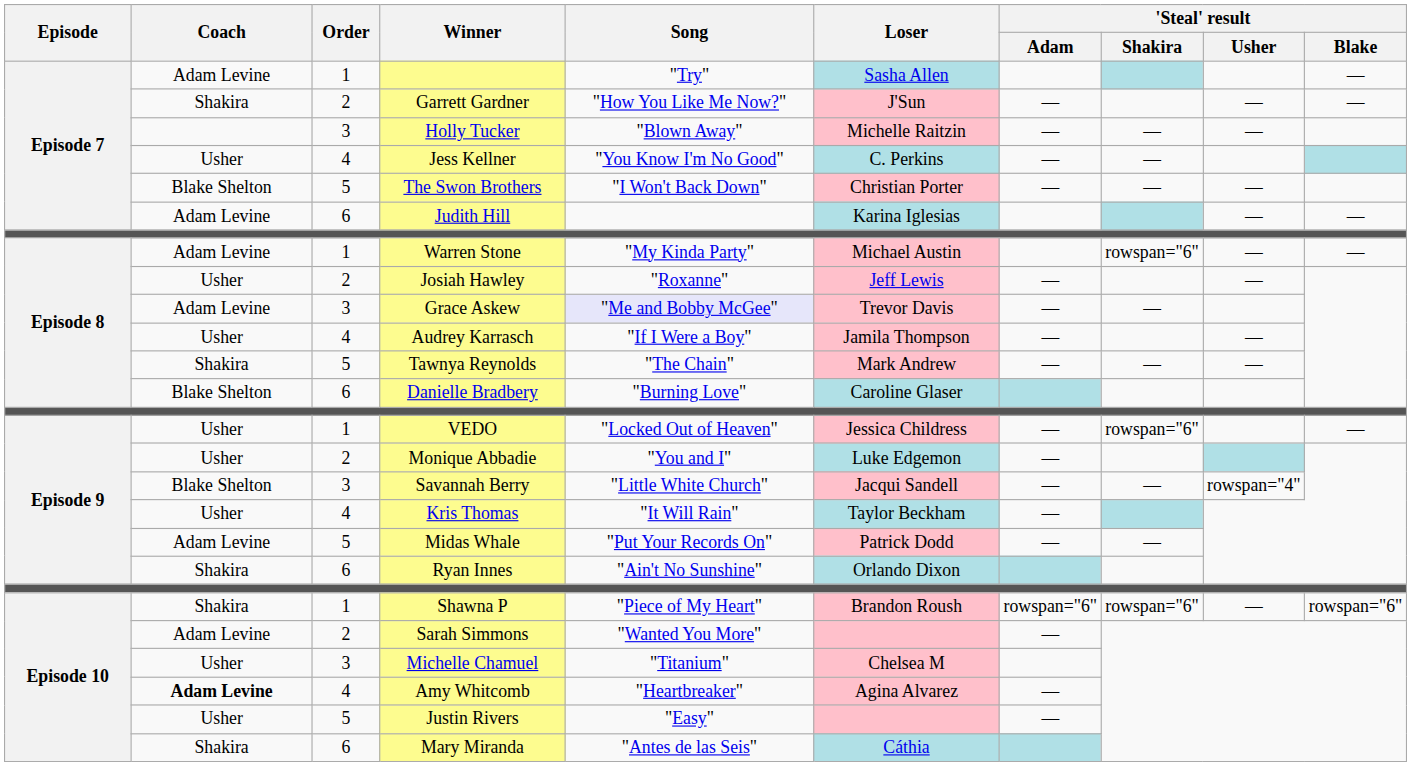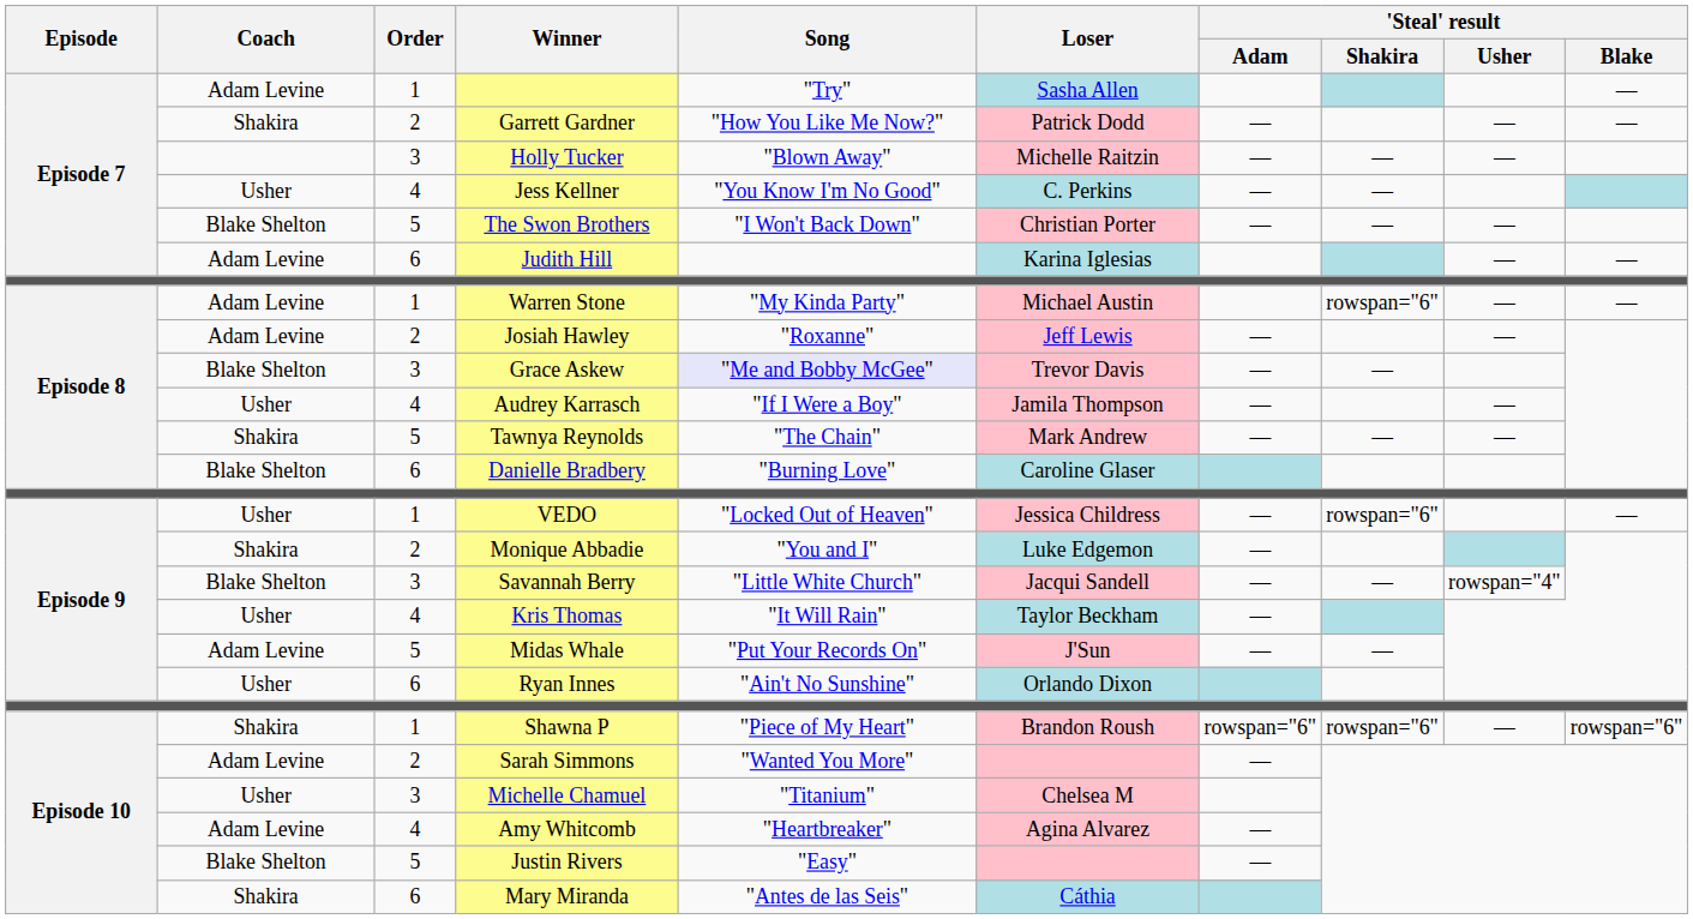Garrett Gardner | Loser: J'Sun -> Patrick Dodd
Josiah Hawley | Coach: Usher -> Adam Levine
Grace Askew | Coach: Adam Levine -> Blake Shelton
Monique Abbadie | Coach: Usher -> Shakira
Midas Whale | Loser: Patrick Dodd -> J'Sun
Ryan Innes | Coach: Shakira -> Usher
Amy Whitcomb | Coach: bold -> normal
Justin Rivers | Coach: Usher -> Blake Shelton
